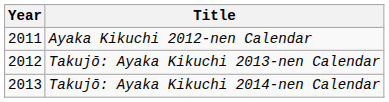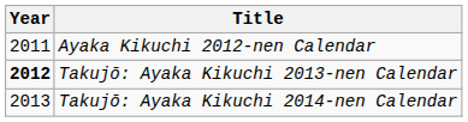Takujō: Ayaka Kikuchi 2013-nen Calendar | Year: normal -> bold
